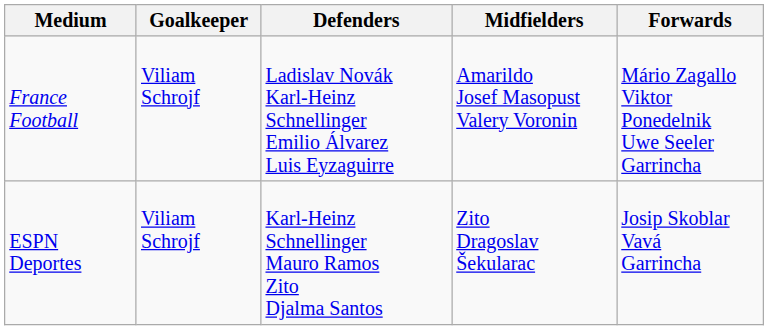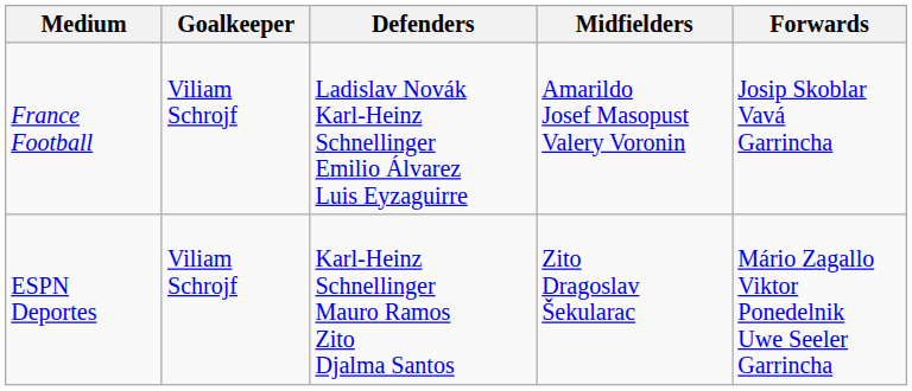France Football | Forwards: Mário Zagallo Viktor Ponedelnik Uwe Seeler Garrincha -> Josip Skoblar Vavá Garrincha
ESPN Deportes | Forwards: Josip Skoblar Vavá Garrincha -> Mário Zagallo Viktor Ponedelnik Uwe Seeler Garrincha
